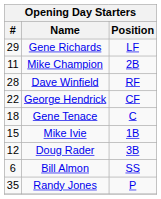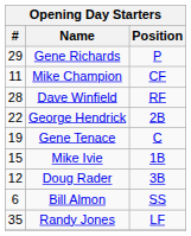Gene Richards | Position: LF -> P
Mike Champion | Position: 2B -> CF
George Hendrick | Position: CF -> 2B
Gene Tenace | #: 18 -> 19
Randy Jones | Position: P -> LF
